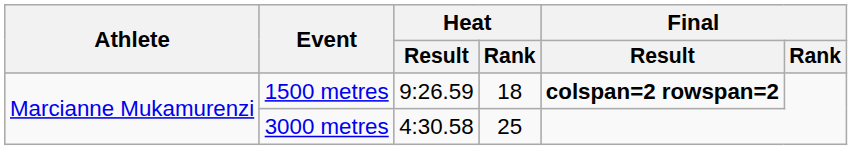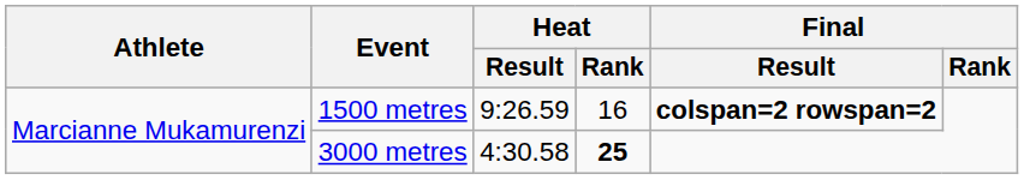1500 metres | Heat / Rank: 18 -> 16
3000 metres | Heat / Rank: normal -> bold
